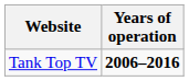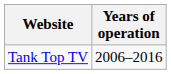Tank Top TV | Years of operation: bold -> normal
